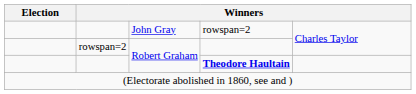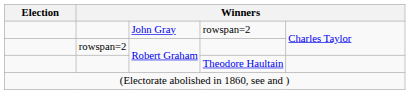Theodore Haultain | column 4: bold -> normal
